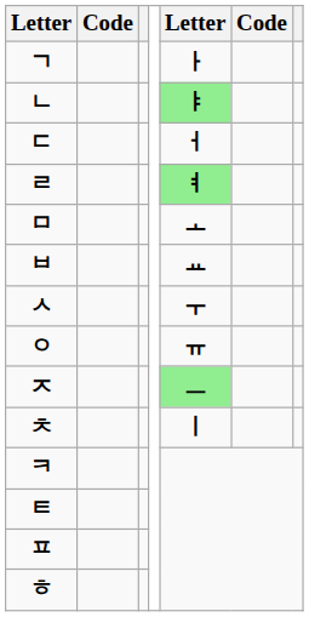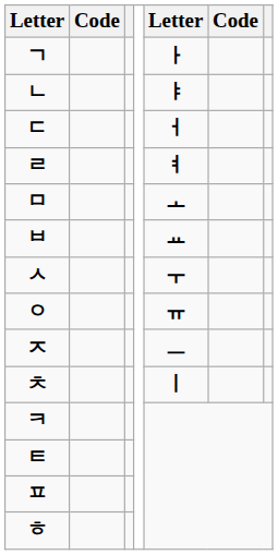ㄴ | column 5: lightgreen background -> no background
ㄹ | column 5: lightgreen background -> no background
ㅈ | column 5: lightgreen background -> no background
